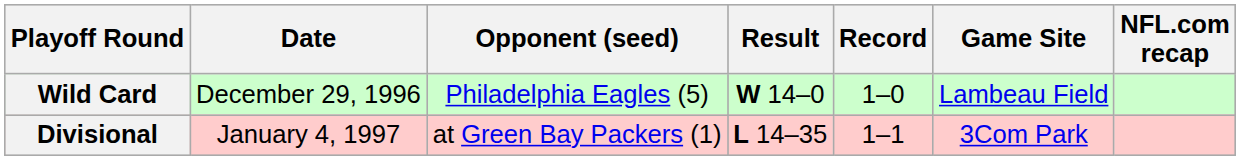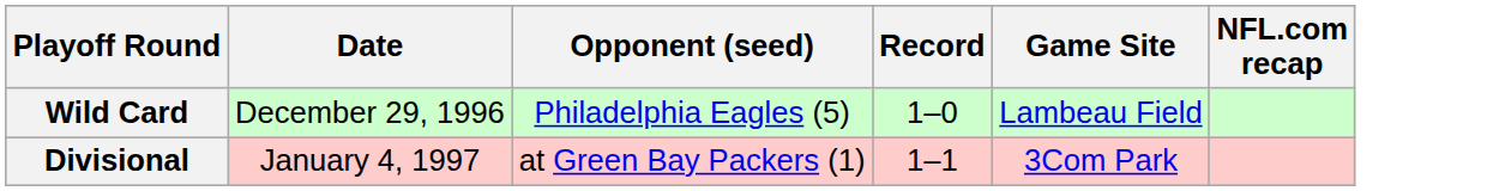- column: Result | W 14–0 | L 14–35
